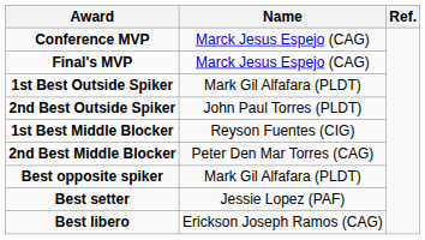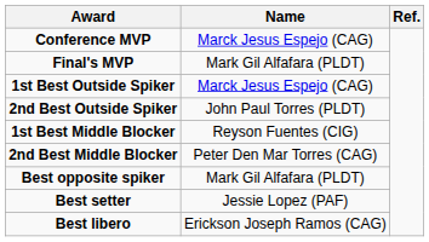Final's MVP | Name: Marck Jesus Espejo (CAG) -> Mark Gil Alfafara (PLDT)
1st Best Outside Spiker | Name: Mark Gil Alfafara (PLDT) -> Marck Jesus Espejo (CAG)
